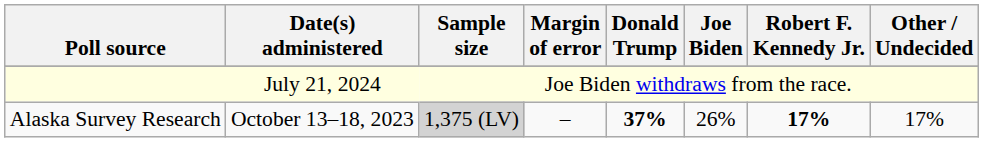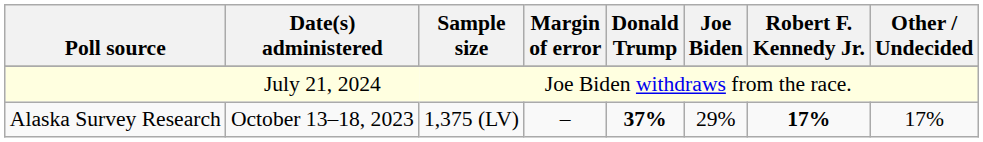Alaska Survey Research | Sample size: lightgrey background -> no background
Alaska Survey Research | Joe Biden: 26% -> 29%
